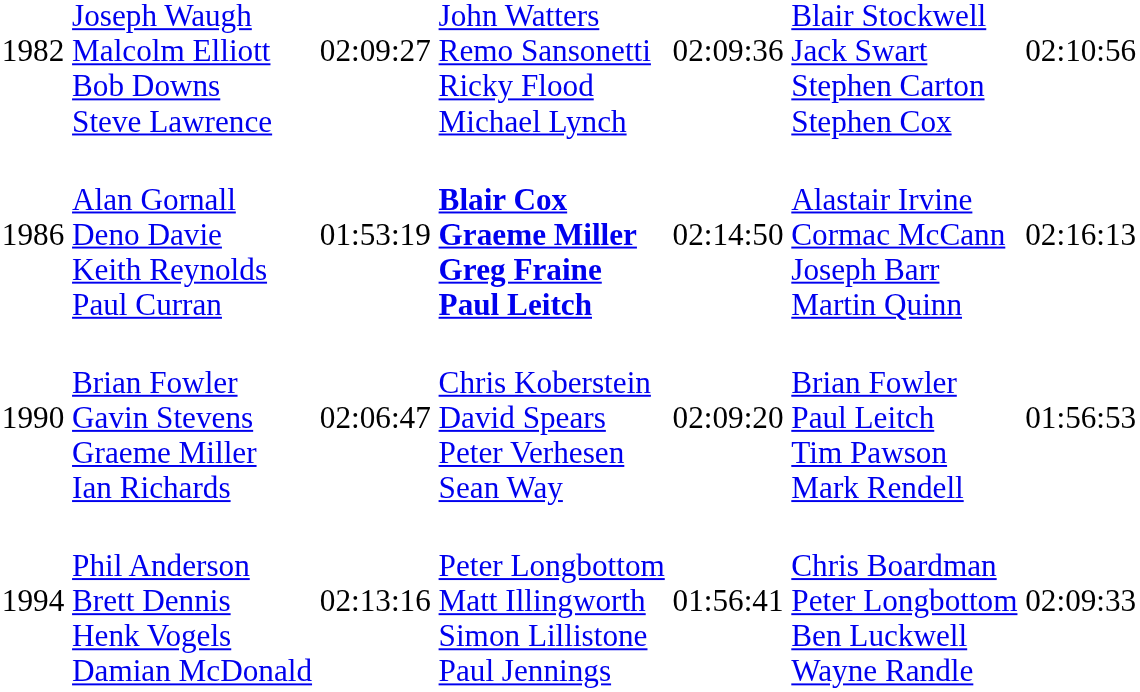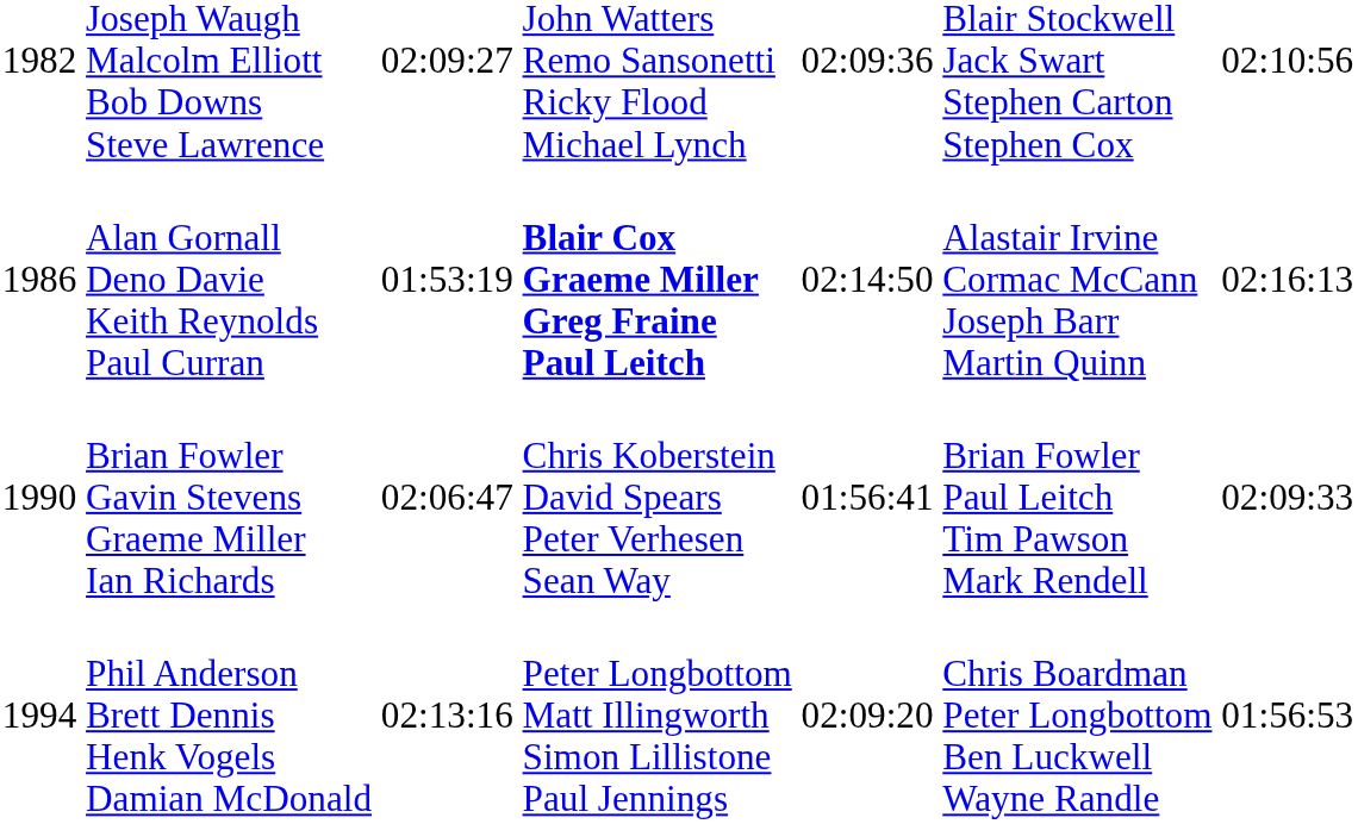Brian Fowler Gavin Stevens Graeme Miller Ian Richards | column 5: 02:09:20 -> 01:56:41
Brian Fowler Gavin Stevens Graeme Miller Ian Richards | column 7: 01:56:53 -> 02:09:33
Phil Anderson Brett Dennis Henk Vogels Damian McDonald | column 5: 01:56:41 -> 02:09:20
Phil Anderson Brett Dennis Henk Vogels Damian McDonald | column 7: 02:09:33 -> 01:56:53
